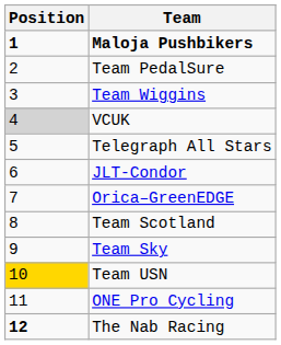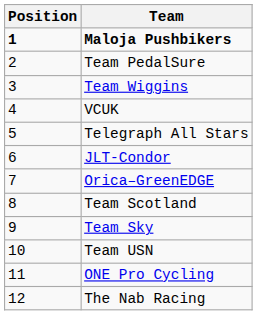VCUK | Position: lightgrey background -> no background
Team USN | Position: gold background -> no background
The Nab Racing | Position: bold -> normal
